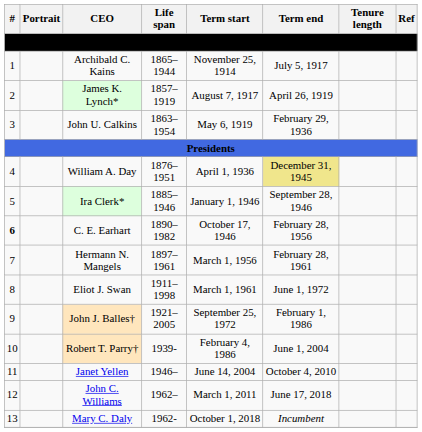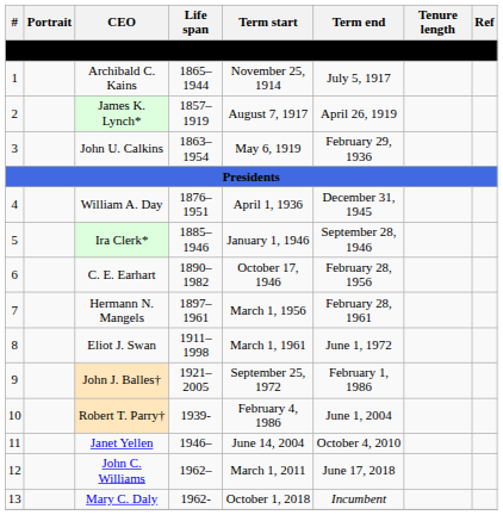William A. Day | Term end: khaki background -> no background
C. E. Earhart | #: bold -> normal
